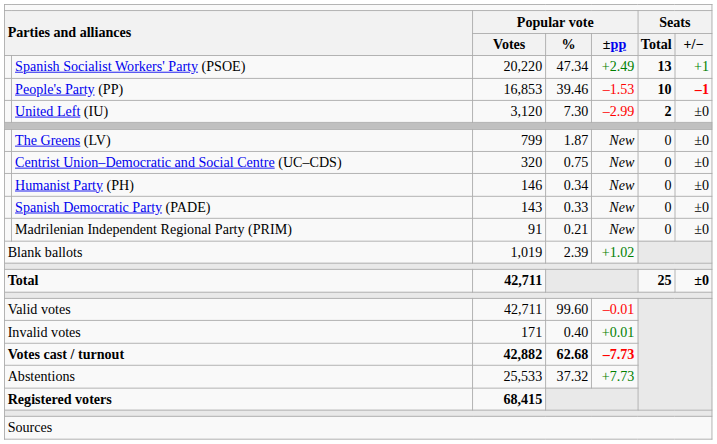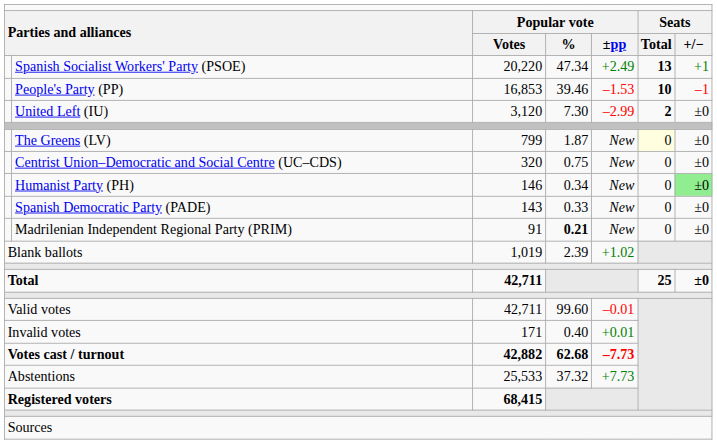People's Party (PP) | column 7: bold -> normal
The Greens (LV) | column 6: no background -> lightyellow background
Humanist Party (PH) | column 7: no background -> lightgreen background
Madrilenian Independent Regional Party (PRIM) | column 4: normal -> bold
